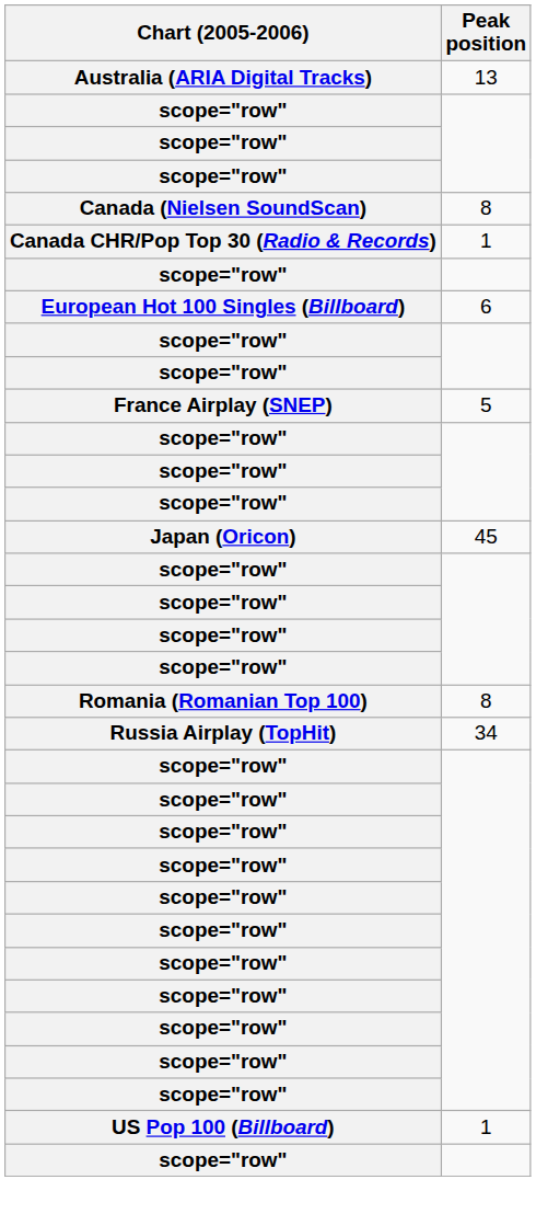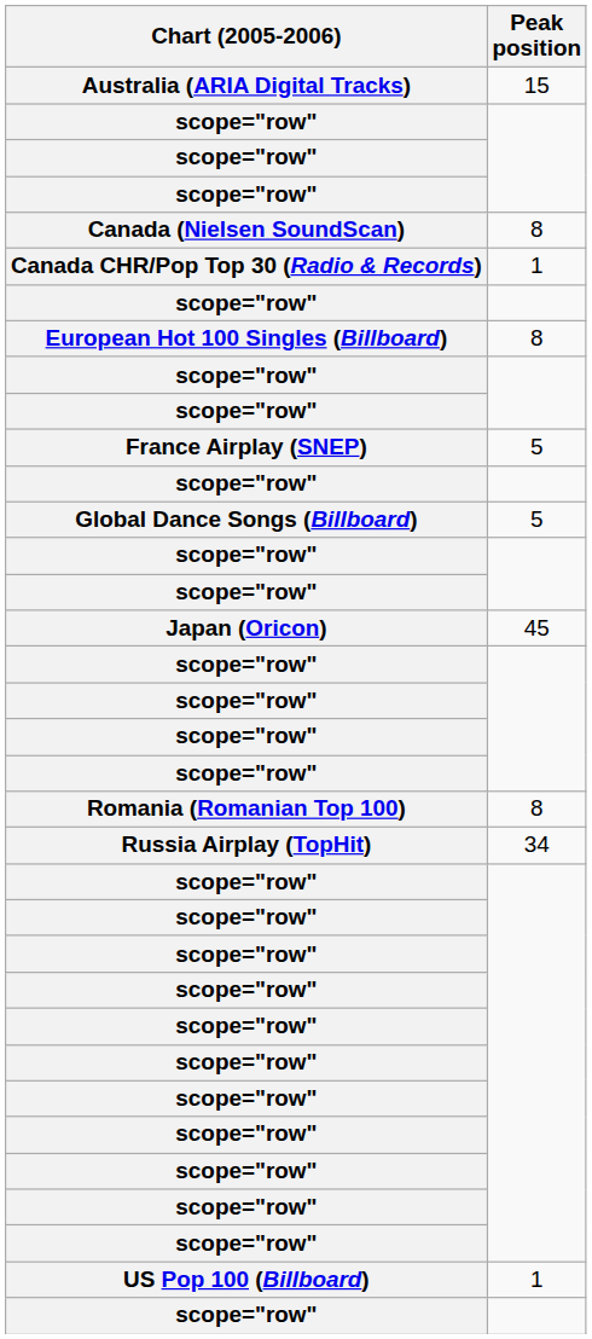Australia (ARIA Digital Tracks) | Peak position: 13 -> 15
European Hot 100 Singles (Billboard) | Peak position: 6 -> 8
+ row: Global Dance Songs (Billboard) | 5
